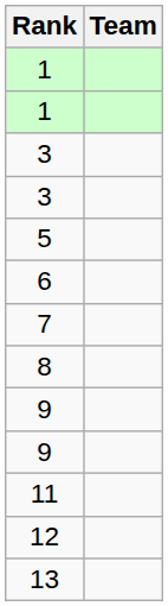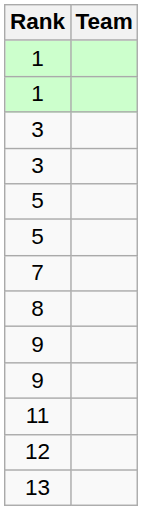row 7 | Rank: 6 -> 5
